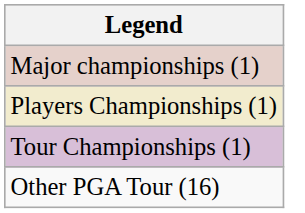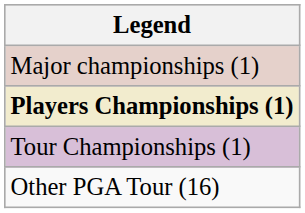row 3 | column 1: normal -> bold
